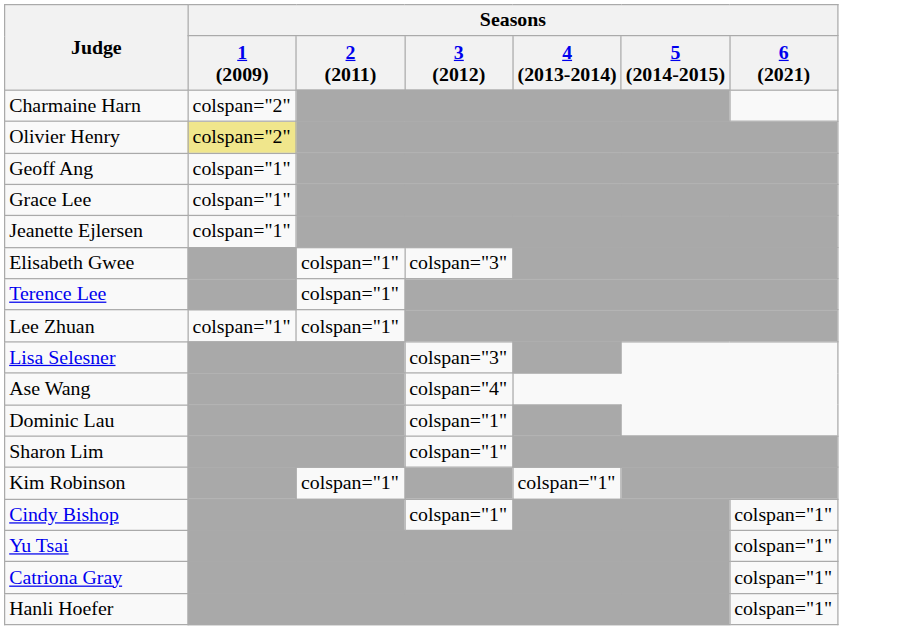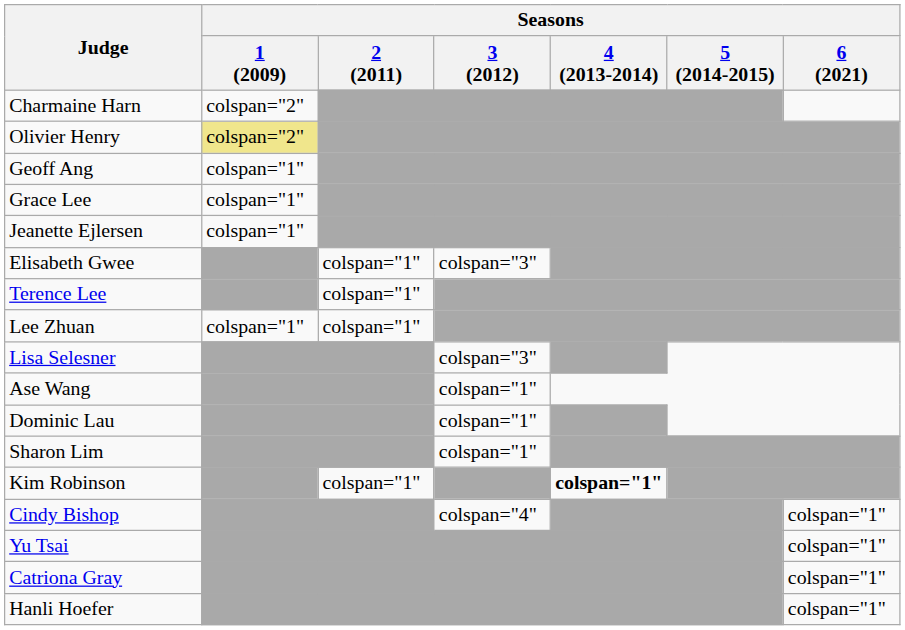Ase Wang | Seasons / 3 (2012): colspan="4" -> colspan="1"
Kim Robinson | Seasons / 4 (2013-2014): normal -> bold
Cindy Bishop | Seasons / 3 (2012): colspan="1" -> colspan="4"
